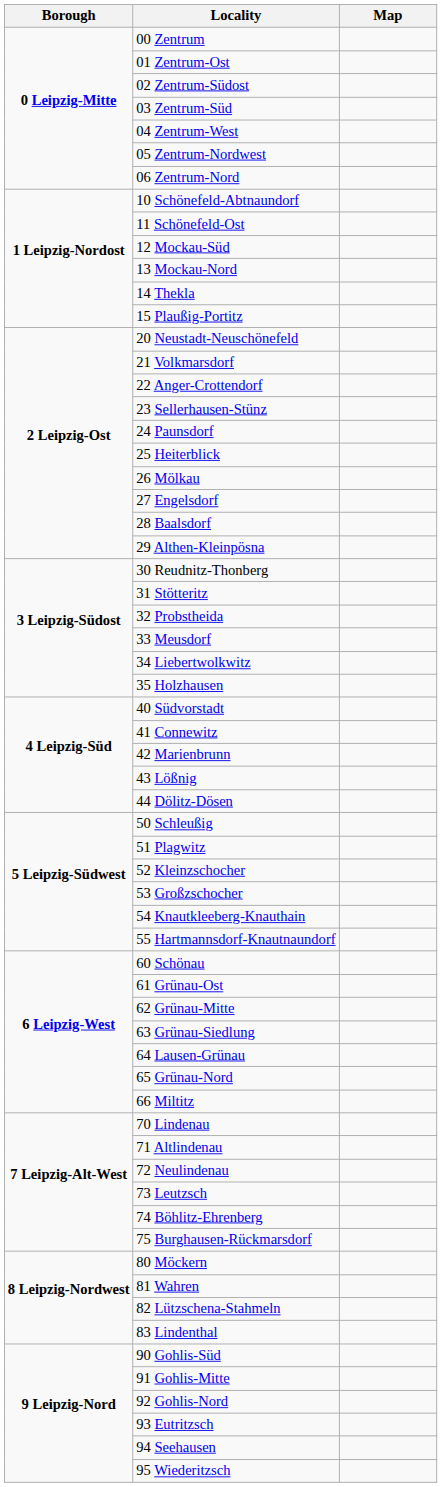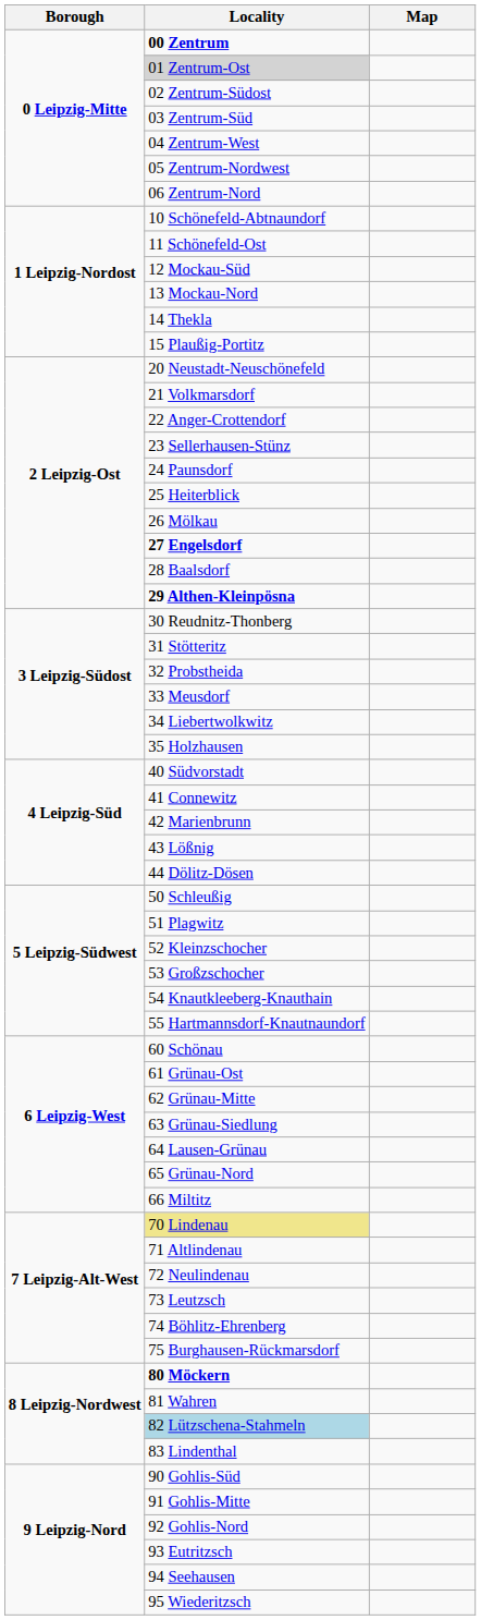00 Zentrum | Locality: normal -> bold
01 Zentrum-Ost | Locality: no background -> lightgrey background
27 Engelsdorf | Locality: normal -> bold
29 Althen-Kleinpösna | Locality: normal -> bold
70 Lindenau | Locality: no background -> khaki background
80 Möckern | Locality: normal -> bold
82 Lützschena-Stahmeln | Locality: no background -> lightblue background
